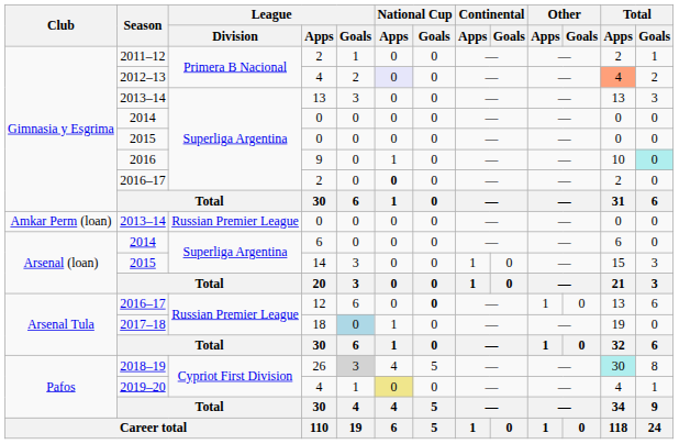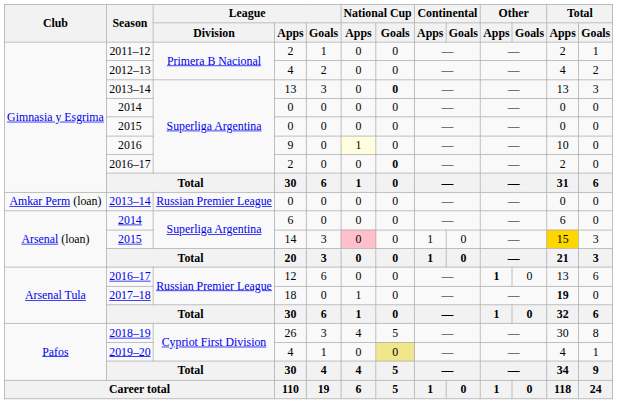2012–13 | National Cup / Apps: lavender background -> no background
2012–13 | Total / Apps: lightsalmon background -> no background
2013–14 / 13 | National Cup / Goals: normal -> bold
2016 | National Cup / Apps: no background -> lightyellow background
2016 | Total / Goals: paleturquoise background -> no background
2016–17 / 2 | National Cup / Apps: bold -> normal
2016–17 / 2 | National Cup / Goals: normal -> bold
2015 / 14 | National Cup / Apps: no background -> pink background
2015 / 14 | Total / Apps: no background -> gold background
2016–17 / 12 | National Cup / Goals: bold -> normal
2016–17 / 12 | Other / Apps: normal -> bold
2017–18 | League / Goals: lightblue background -> no background
2017–18 | Total / Apps: normal -> bold
2018–19 | League / Goals: lightgrey background -> no background
2018–19 | Total / Apps: paleturquoise background -> no background
2019–20 | National Cup / Apps: khaki background -> no background
2019–20 | National Cup / Goals: no background -> khaki background
